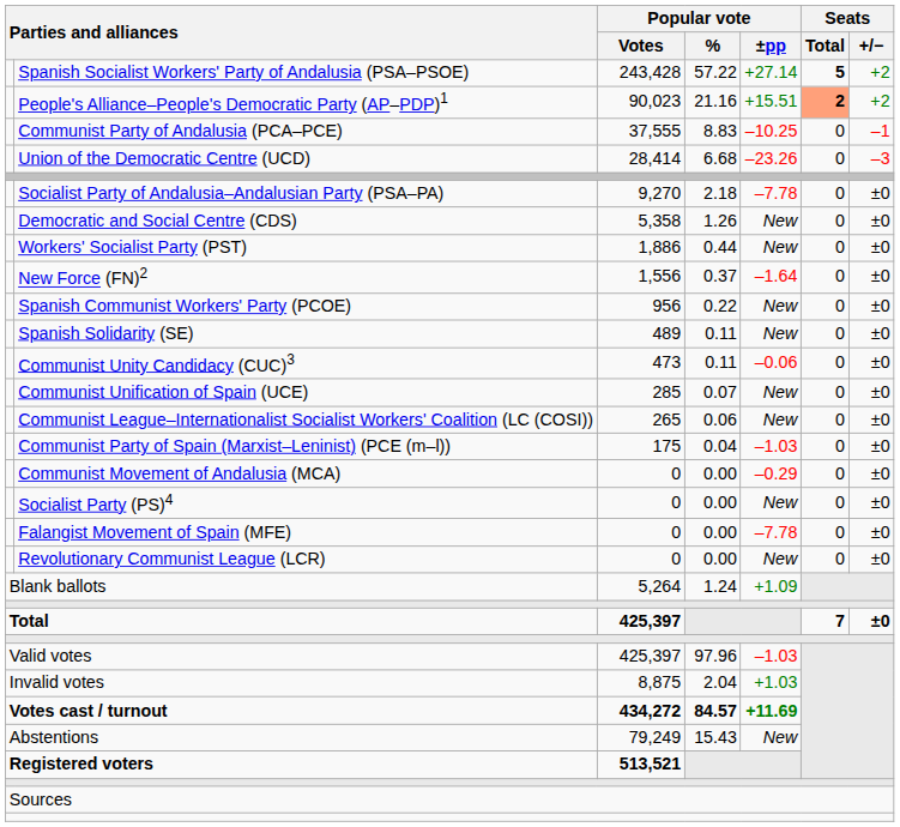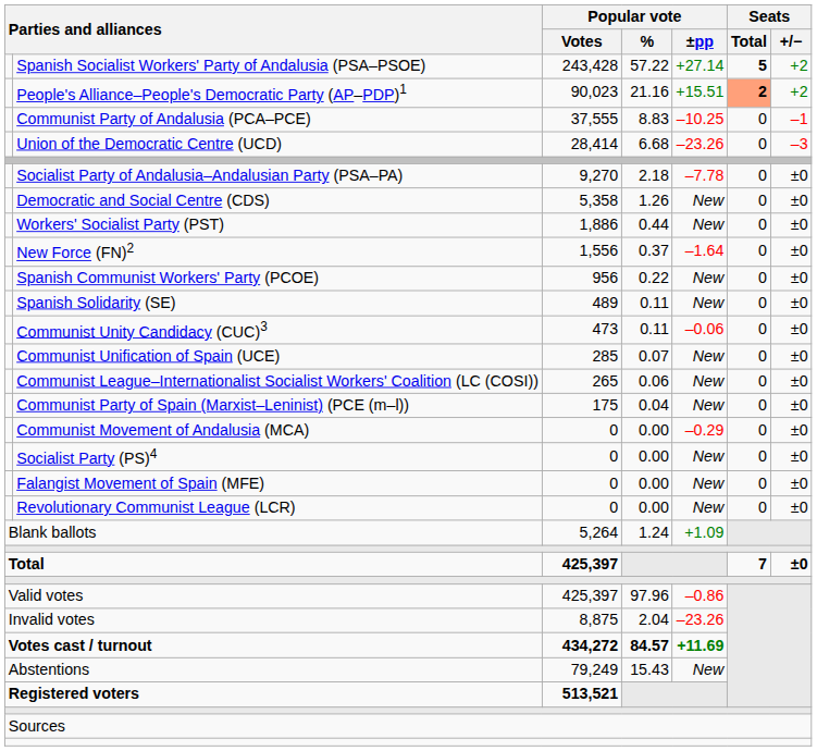Communist Party of Spain (Marxist–Leninist) (PCE (m–l)) | Popular vote / ±pp: –1.03 -> New
Falangist Movement of Spain (MFE) | Popular vote / ±pp: –7.78 -> New
Valid votes | Popular vote / ±pp: –1.03 -> –0.86
Invalid votes | Popular vote / ±pp: +1.03 -> –23.26
